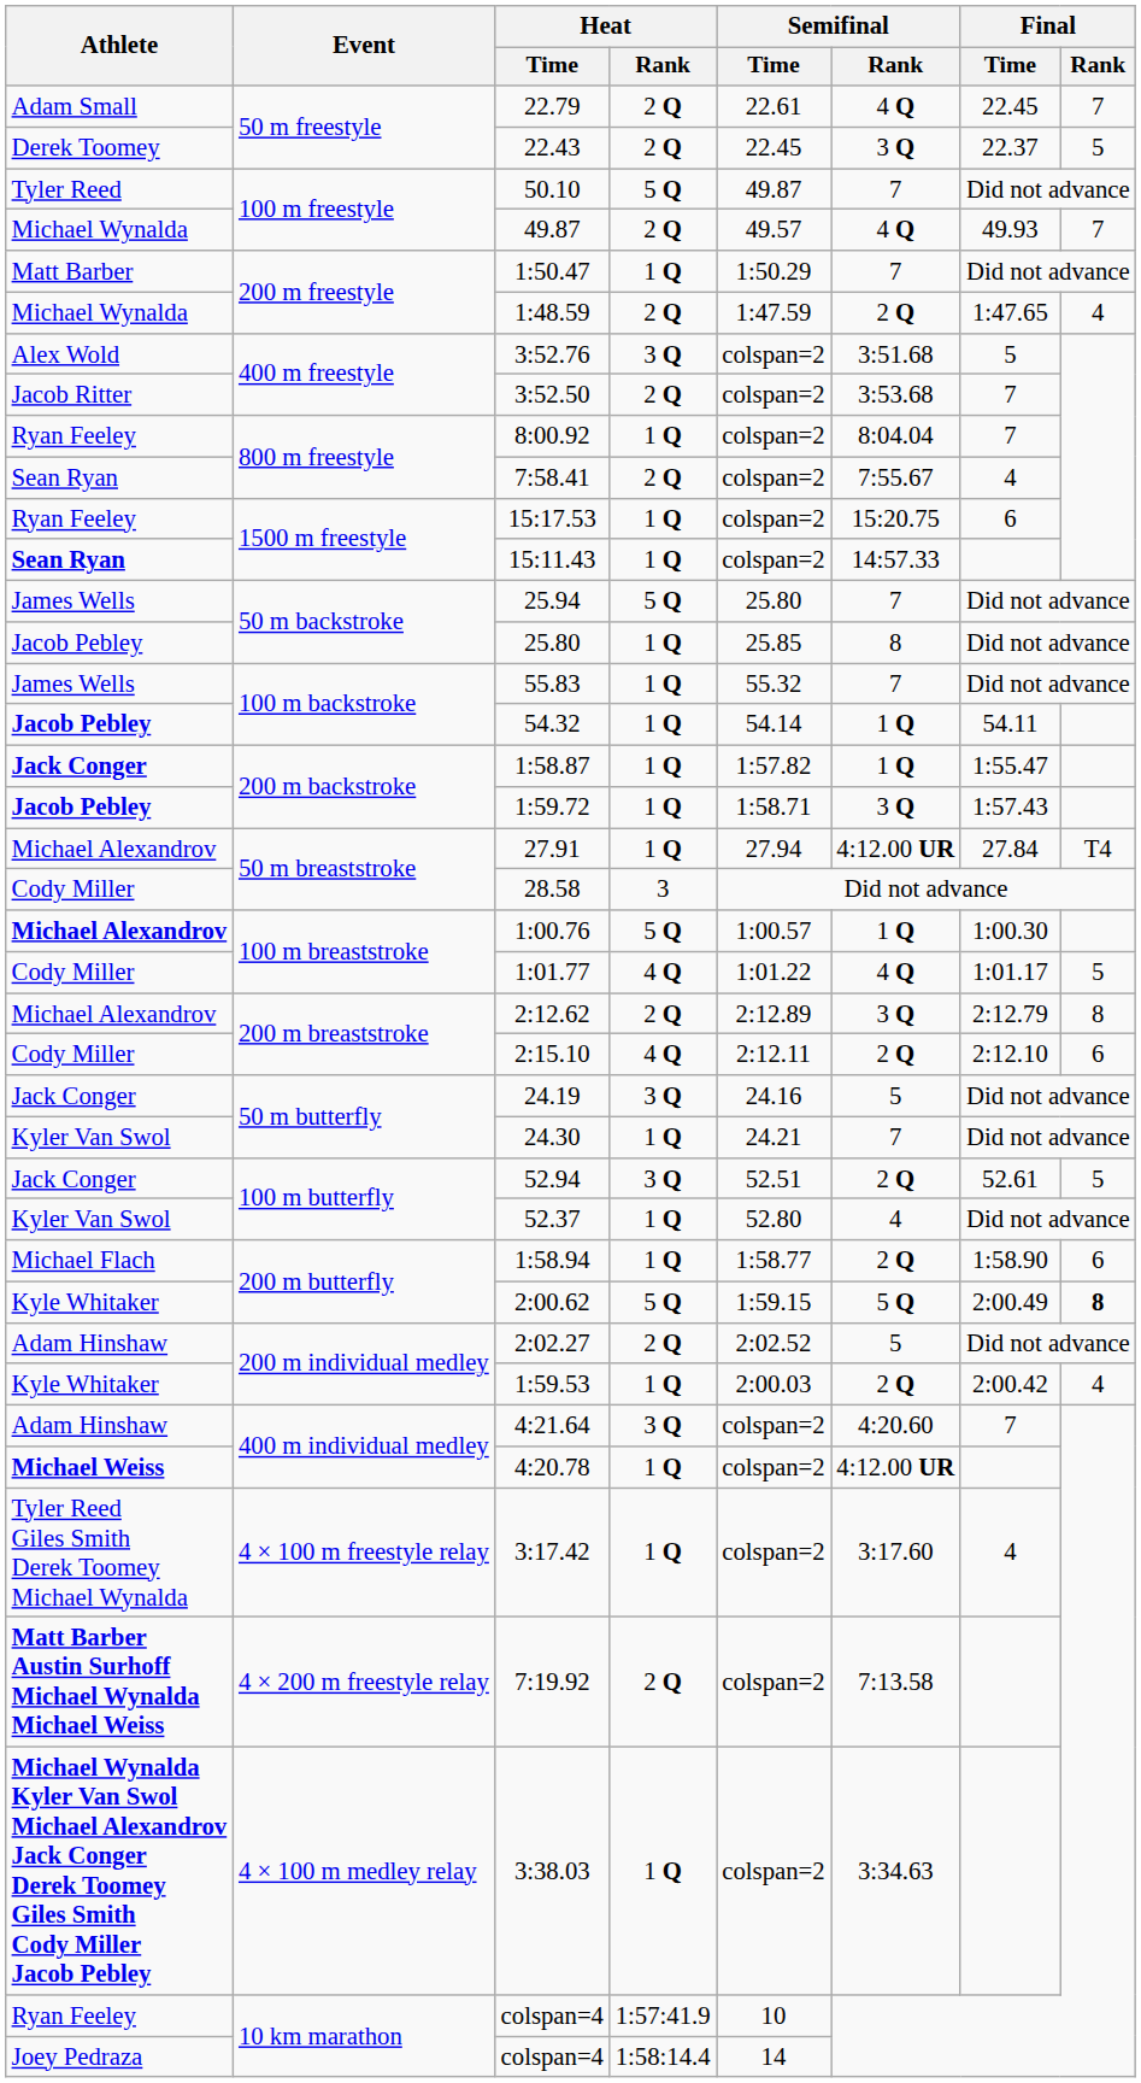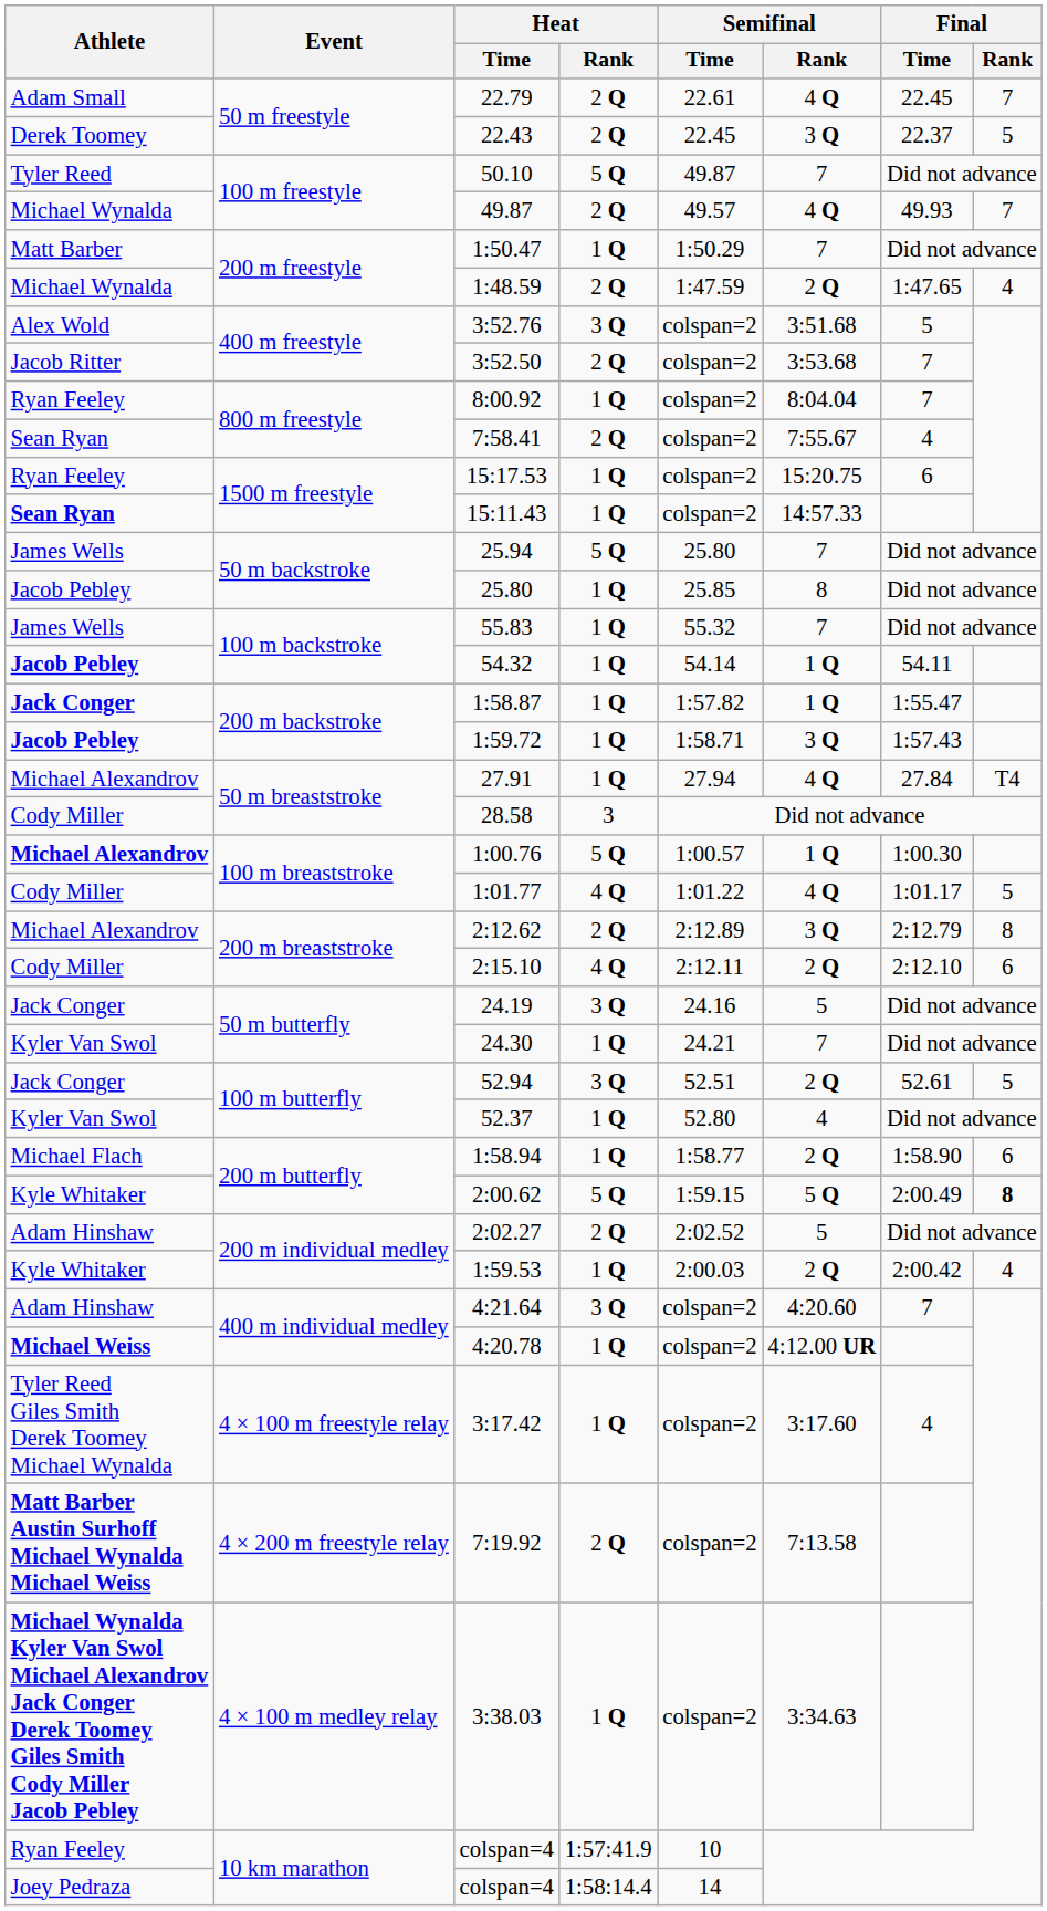27.91 | Semifinal / Rank: 4:12.00 UR -> 4 Q
